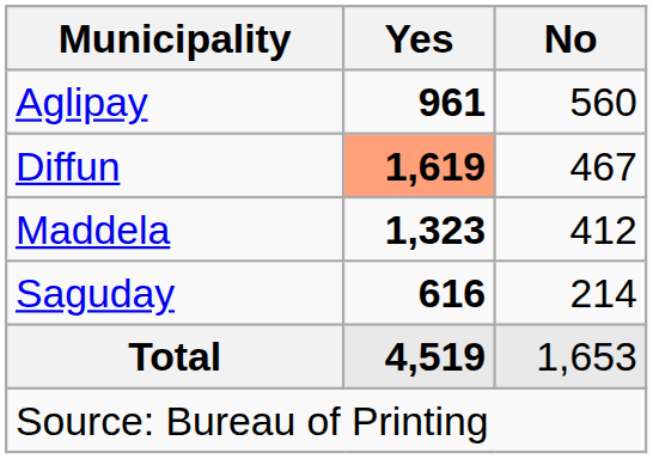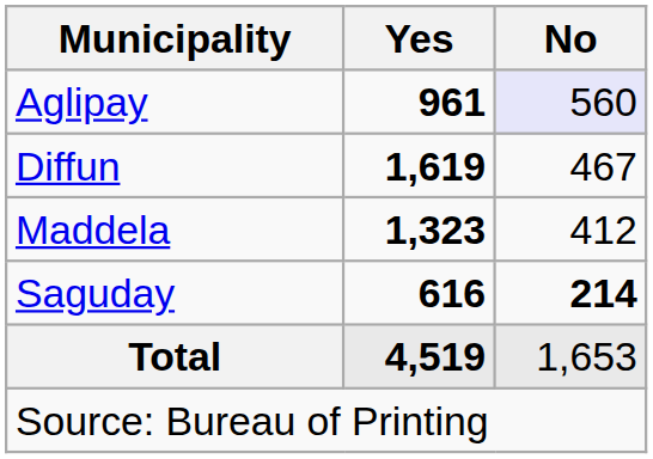Aglipay | No: no background -> lavender background
Diffun | Yes: lightsalmon background -> no background
Saguday | No: normal -> bold
